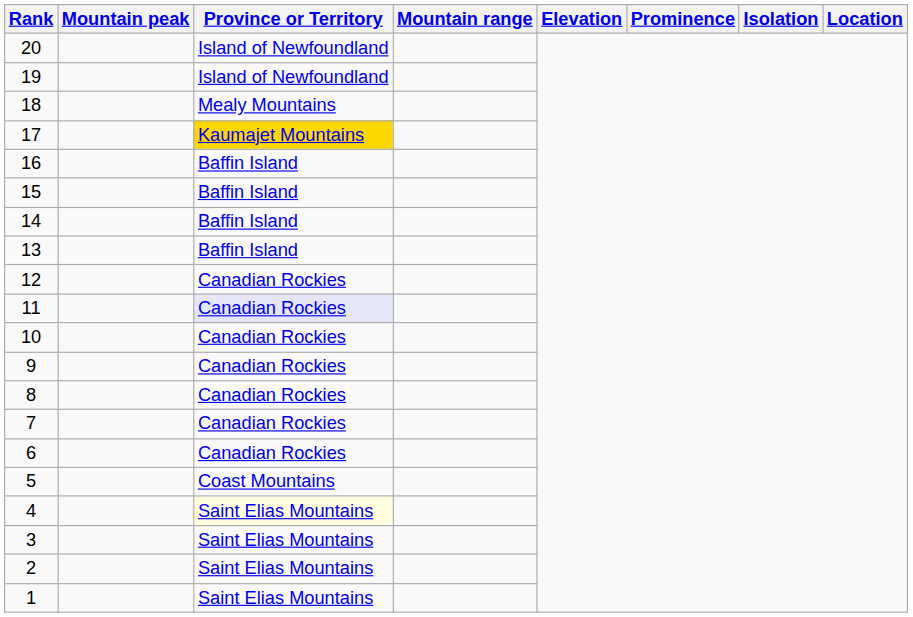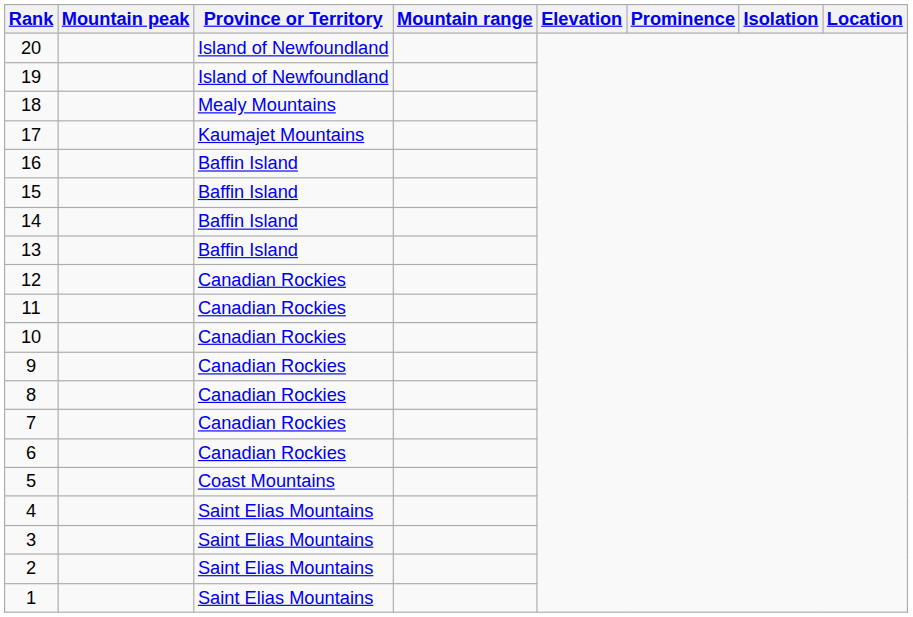17 | Province or Territory: gold background -> no background
11 | Province or Territory: lavender background -> no background
4 | Province or Territory: lightyellow background -> no background
